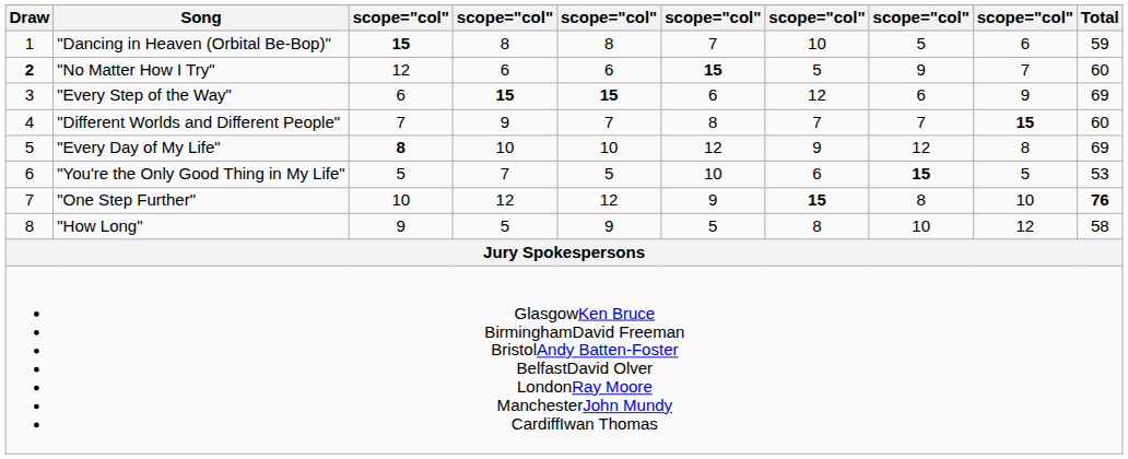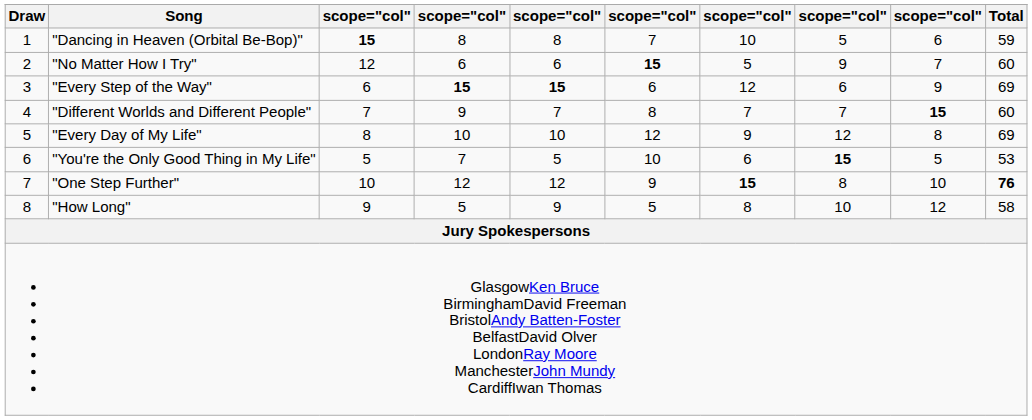"No Matter How I Try" | Draw: bold -> normal
"Every Day of My Life" | column 3: bold -> normal
